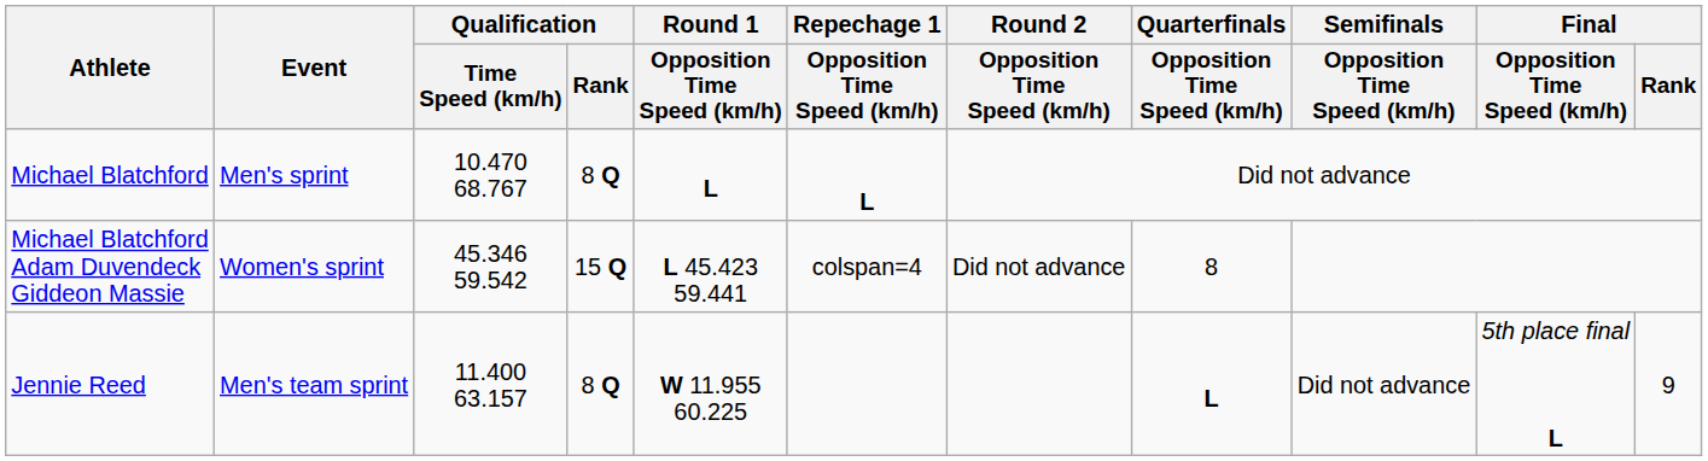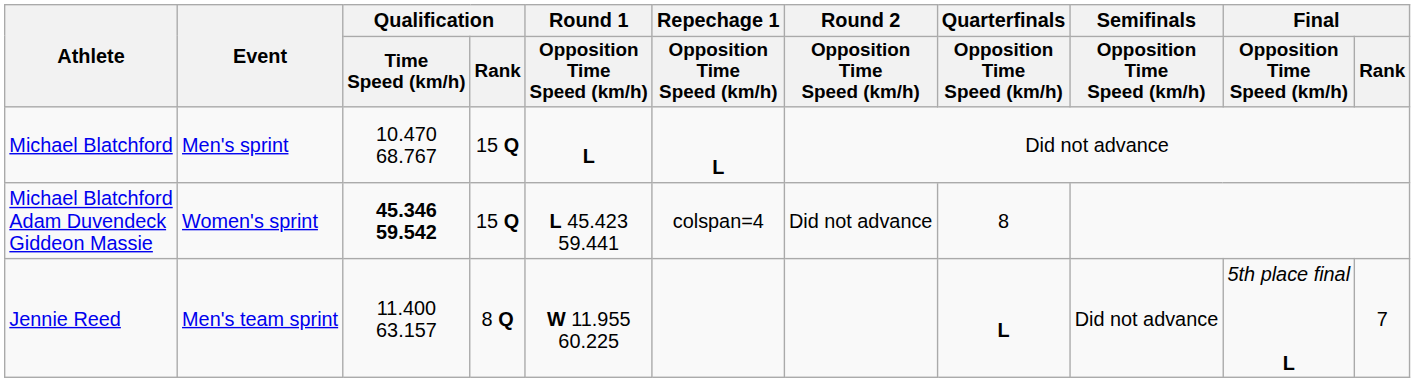Michael Blatchford | Qualification / Rank: 8 Q -> 15 Q
Michael Blatchford Adam Duvendeck Giddeon Massie | Qualification / Time Speed (km/h): normal -> bold
Jennie Reed | Final / Rank: 9 -> 7
